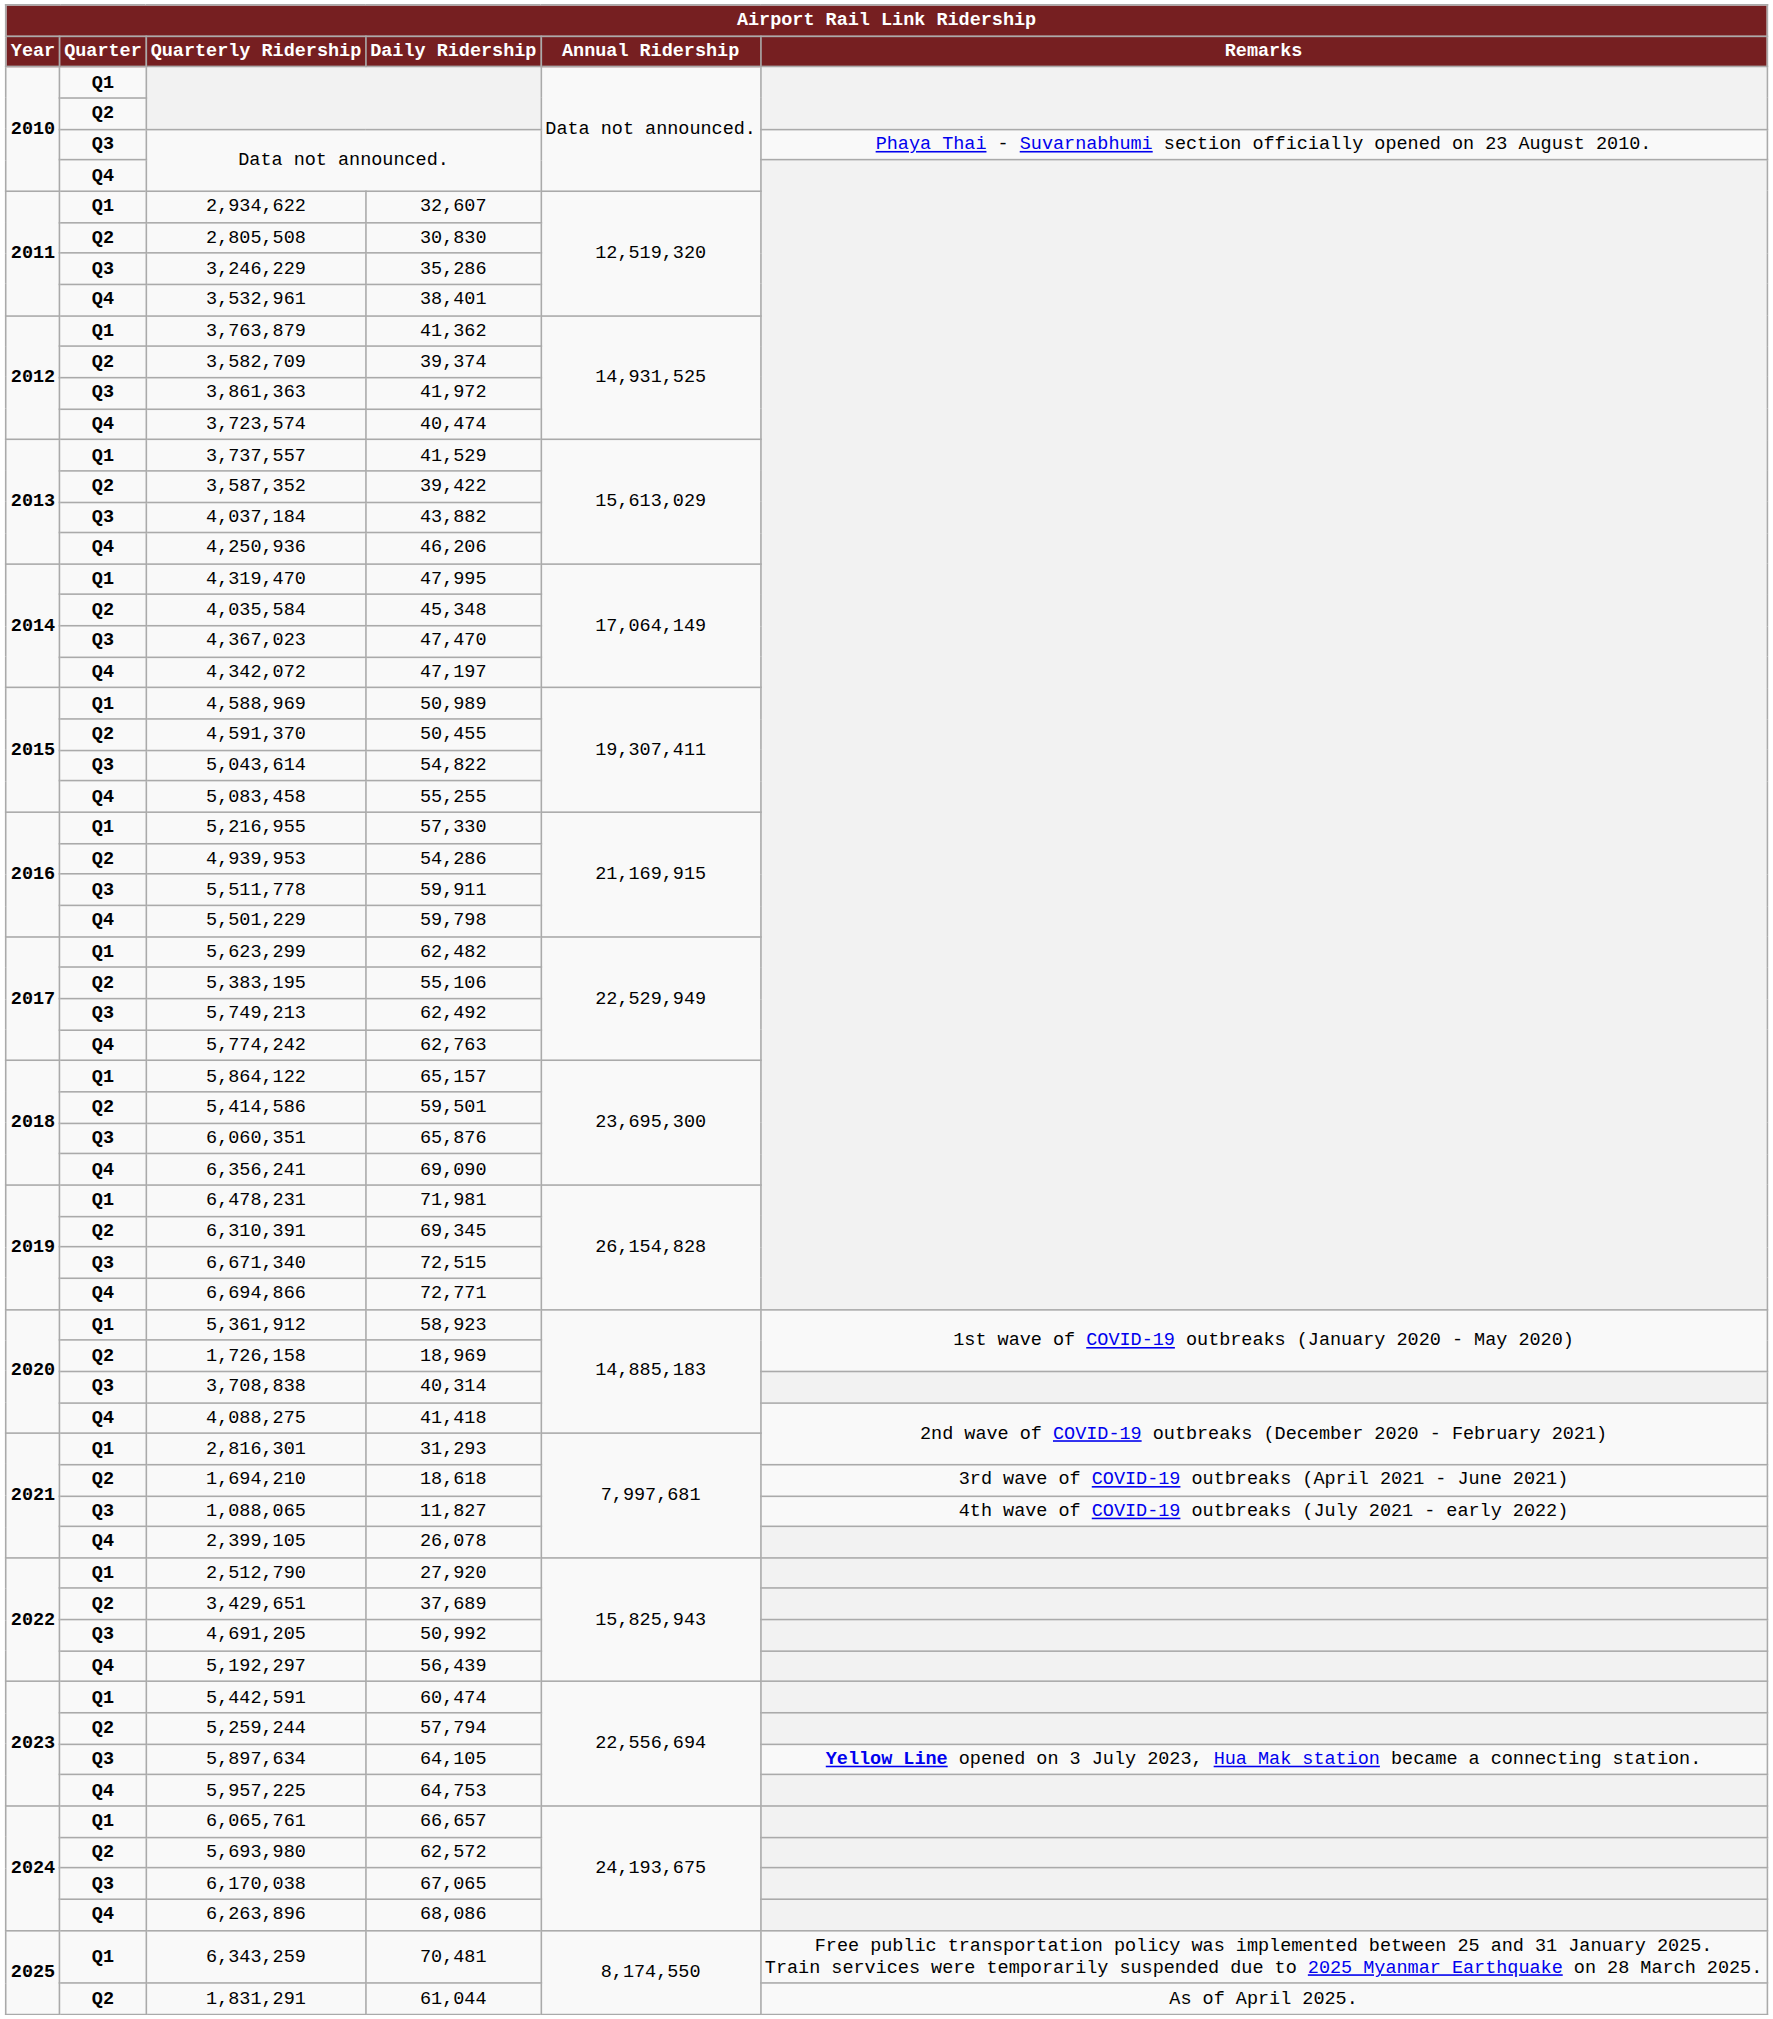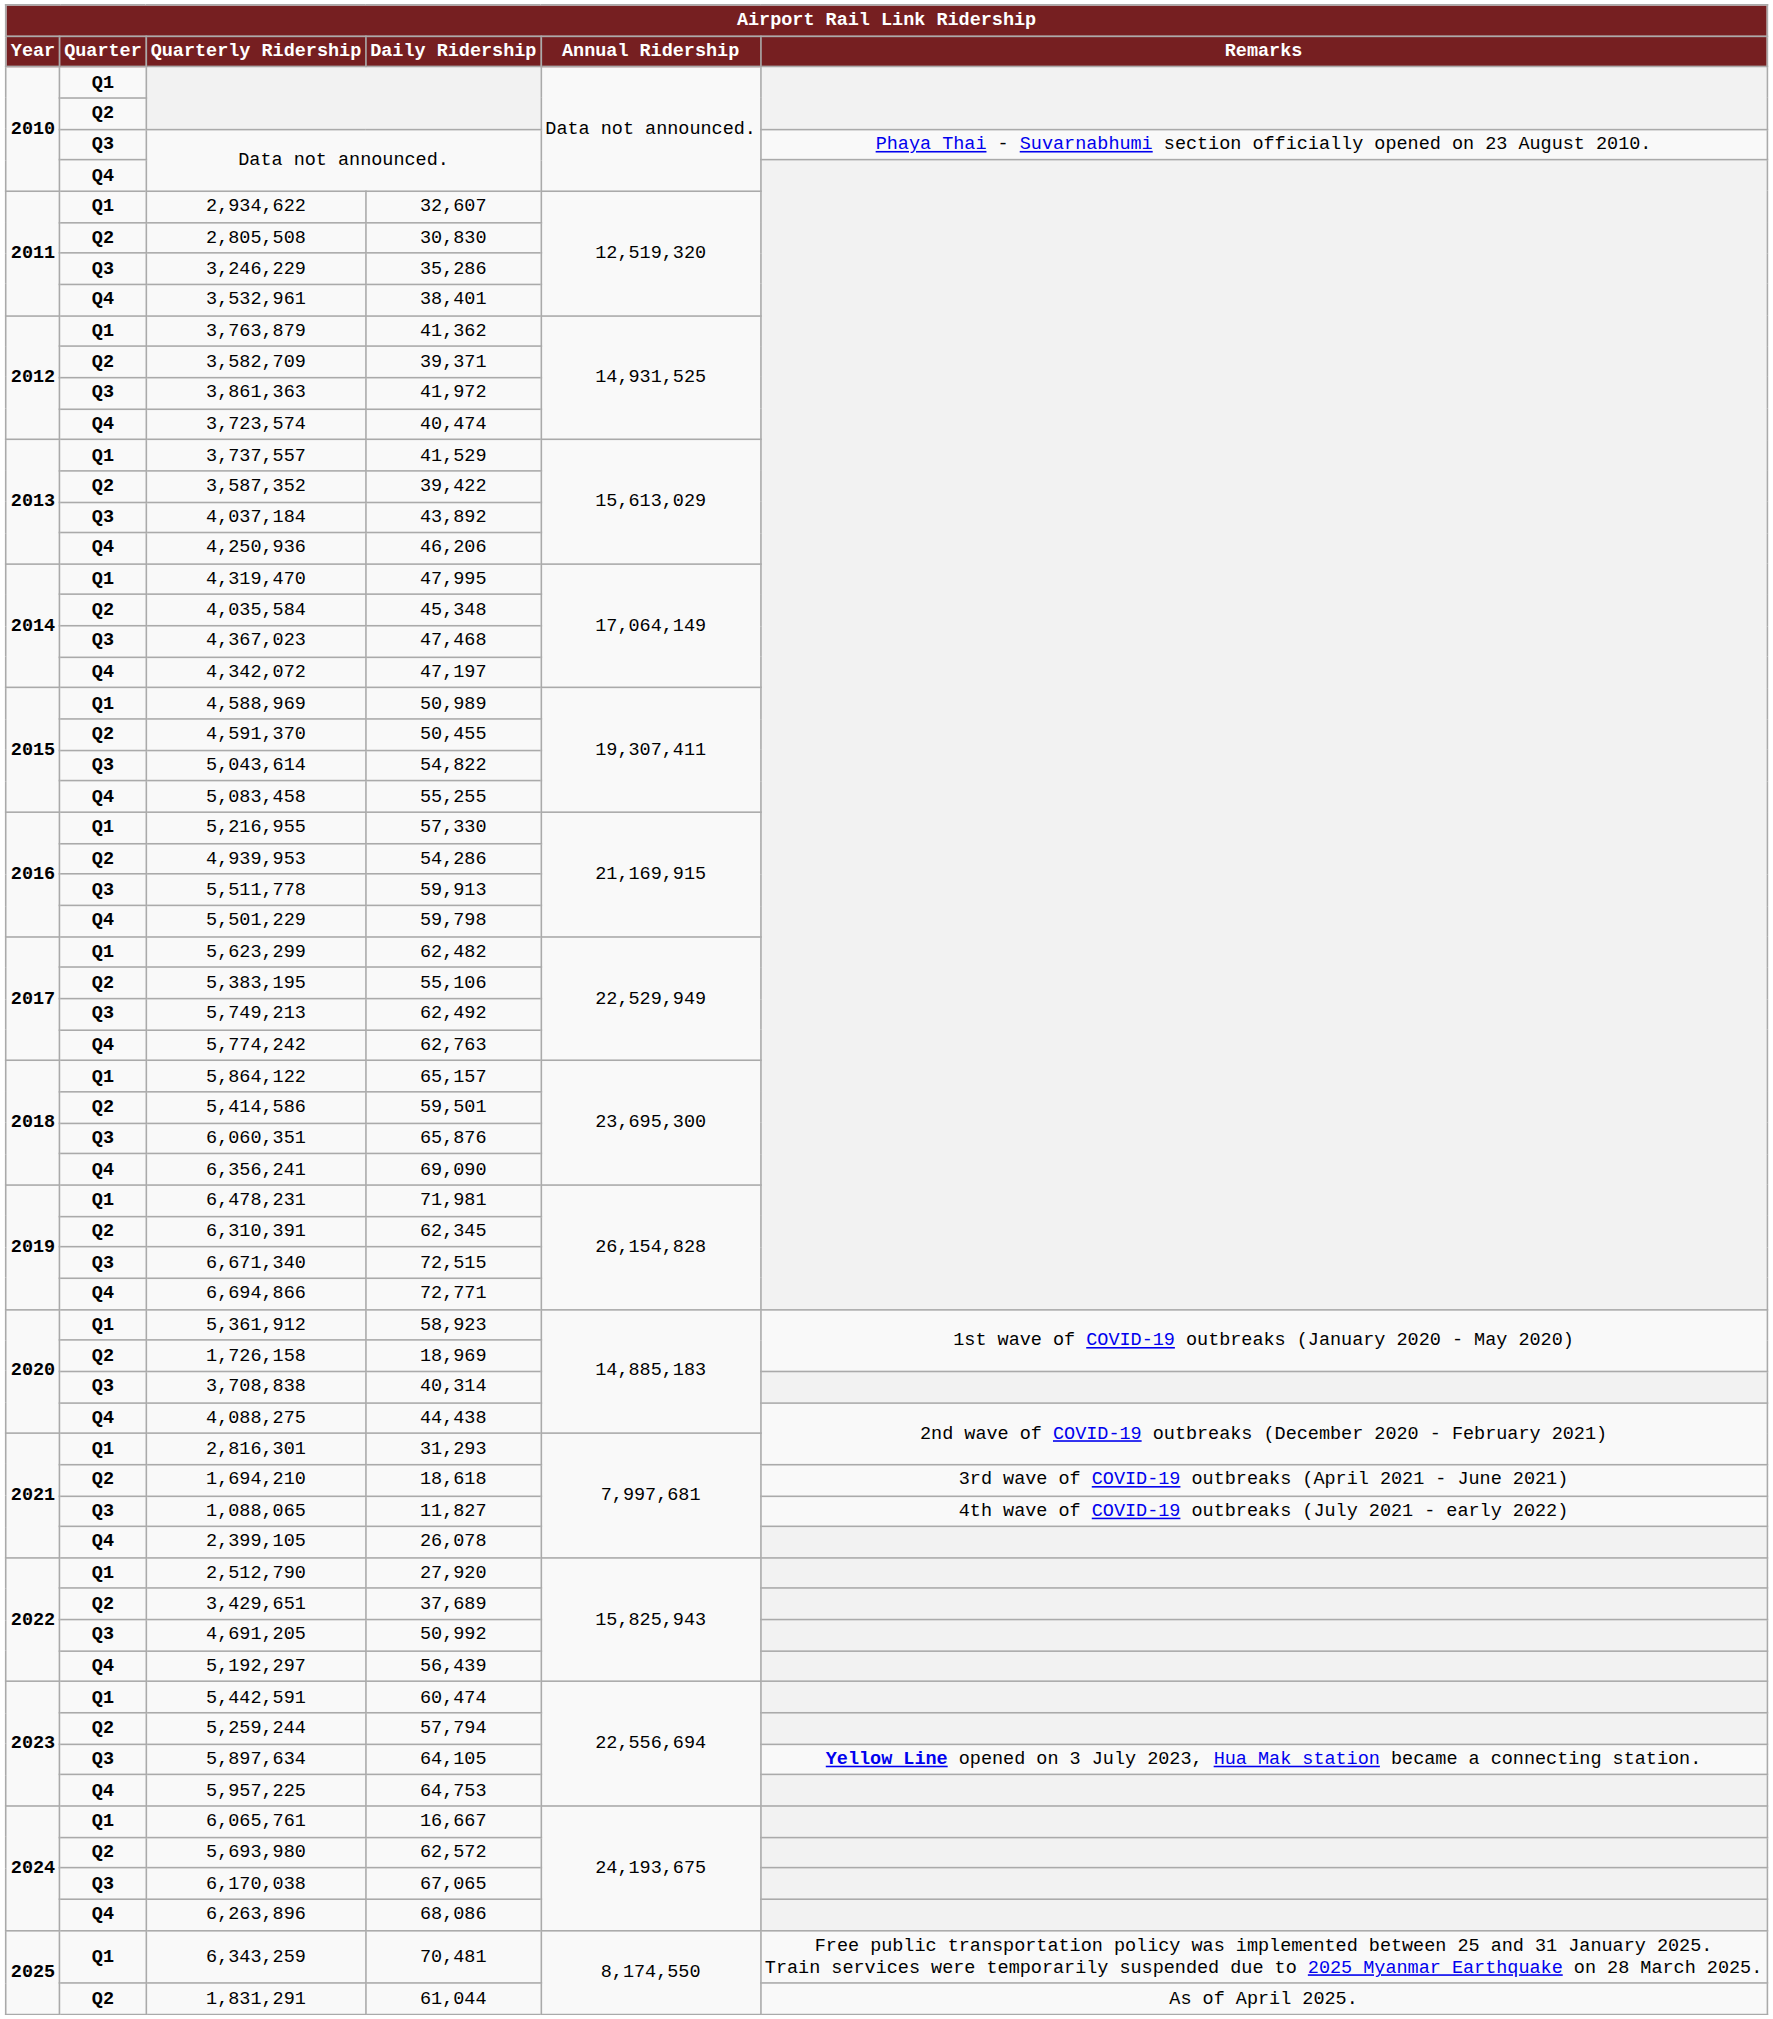3,582,709 | Daily Ridership: 39,374 -> 39,371
4,037,184 | Daily Ridership: 43,882 -> 43,892
4,367,023 | Daily Ridership: 47,470 -> 47,468
5,511,778 | Daily Ridership: 59,911 -> 59,913
6,310,391 | Daily Ridership: 69,345 -> 62,345
4,088,275 | Daily Ridership: 41,418 -> 44,438
6,065,761 | Daily Ridership: 66,657 -> 16,667
